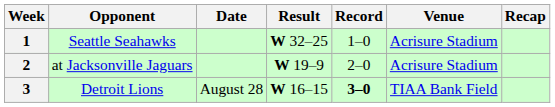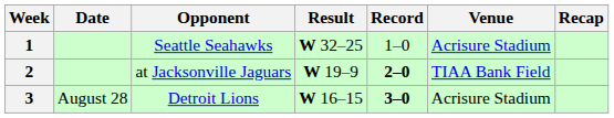columns swapped: Date <-> Opponent
2 | Record: normal -> bold
2 | Venue: Acrisure Stadium -> TIAA Bank Field
3 | Venue: TIAA Bank Field -> Acrisure Stadium
